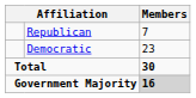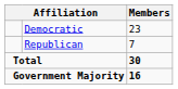rows swapped: Democratic <-> Republican
Government Majority | Members: lightgrey background -> no background
